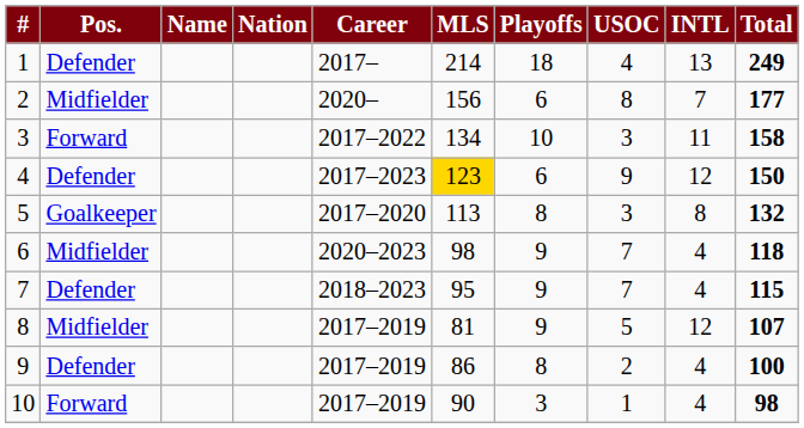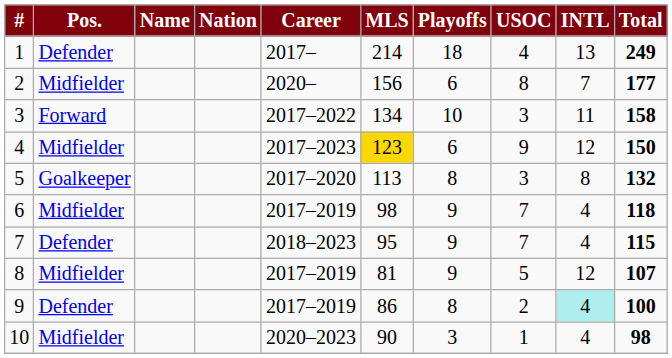row 5 | Pos.: Defender -> Midfielder
row 7 | Career: 2020–2023 -> 2017–2019
row 10 | INTL: no background -> paleturquoise background
row 11 | Pos.: Forward -> Midfielder
row 11 | Career: 2017–2019 -> 2020–2023
